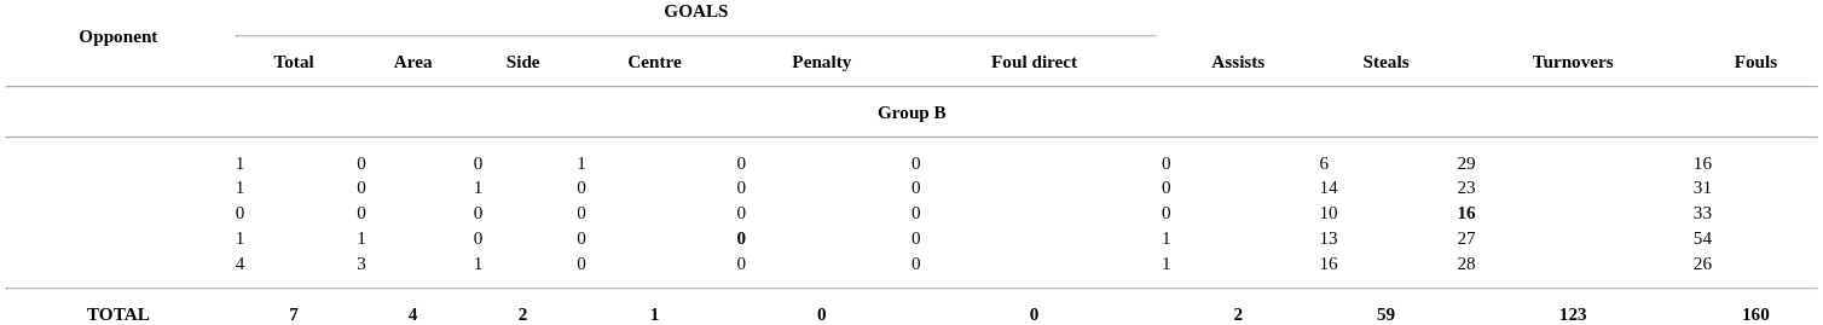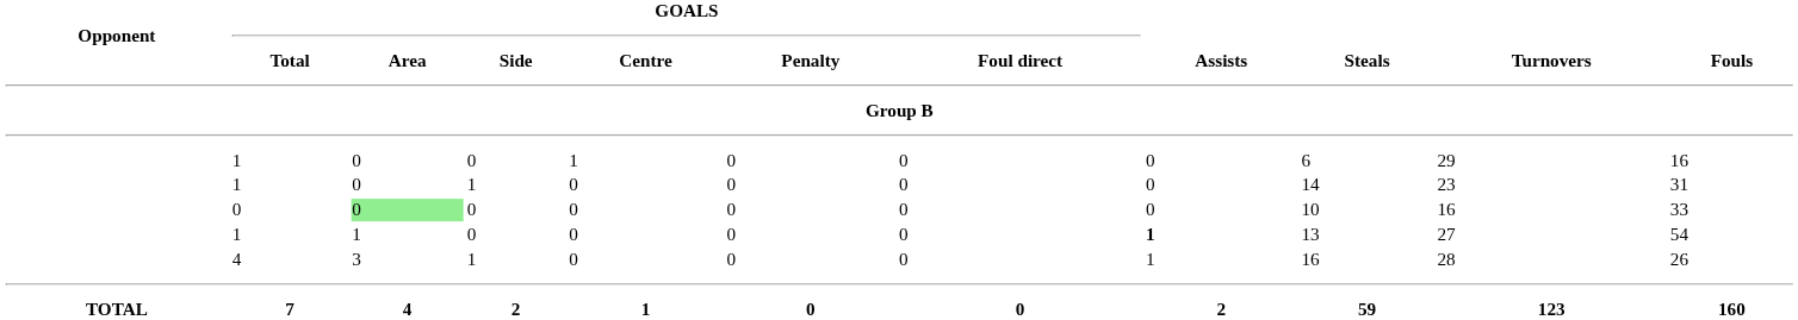row 6 | GOALS / Area: no background -> lightgreen background
row 6 | Turnovers: bold -> normal
row 7 | GOALS / Penalty: bold -> normal
row 7 | Assists: normal -> bold
